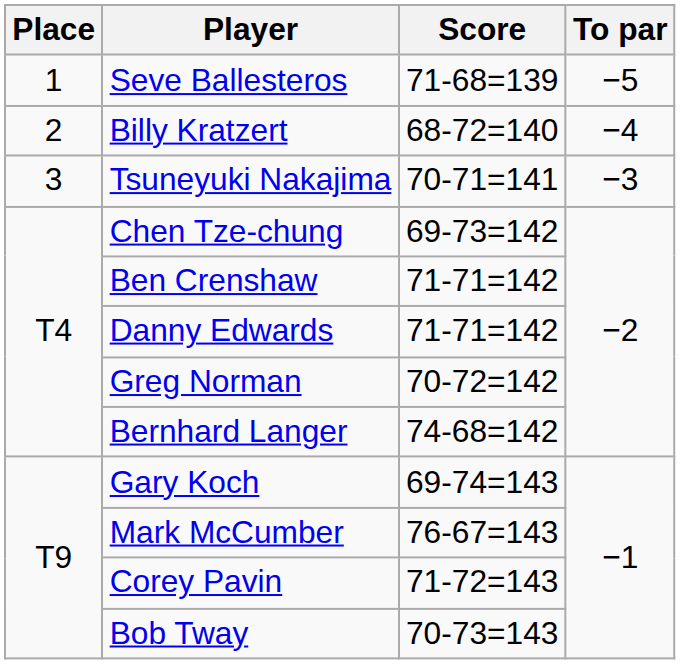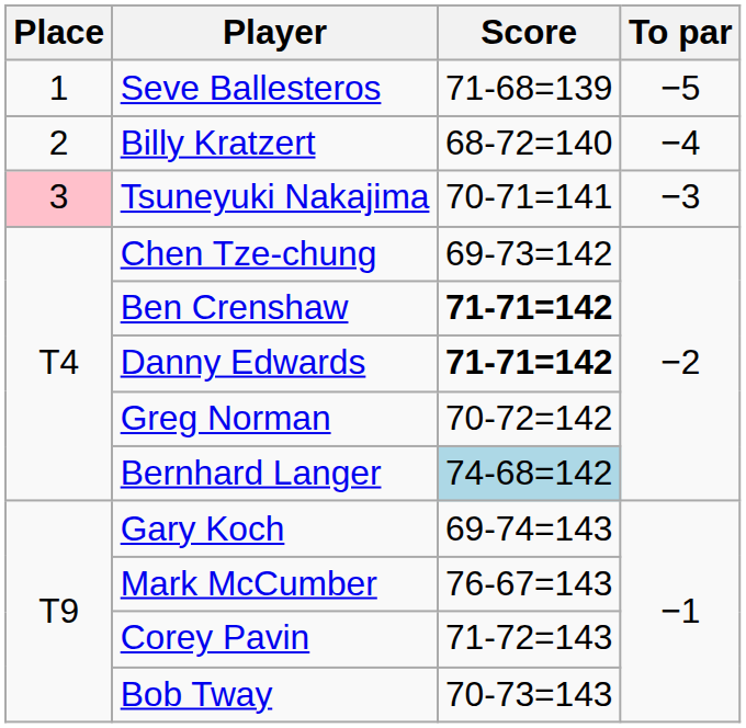Tsuneyuki Nakajima | Place: no background -> pink background
Ben Crenshaw | Score: normal -> bold
Danny Edwards | Score: normal -> bold
Bernhard Langer | Score: no background -> lightblue background
